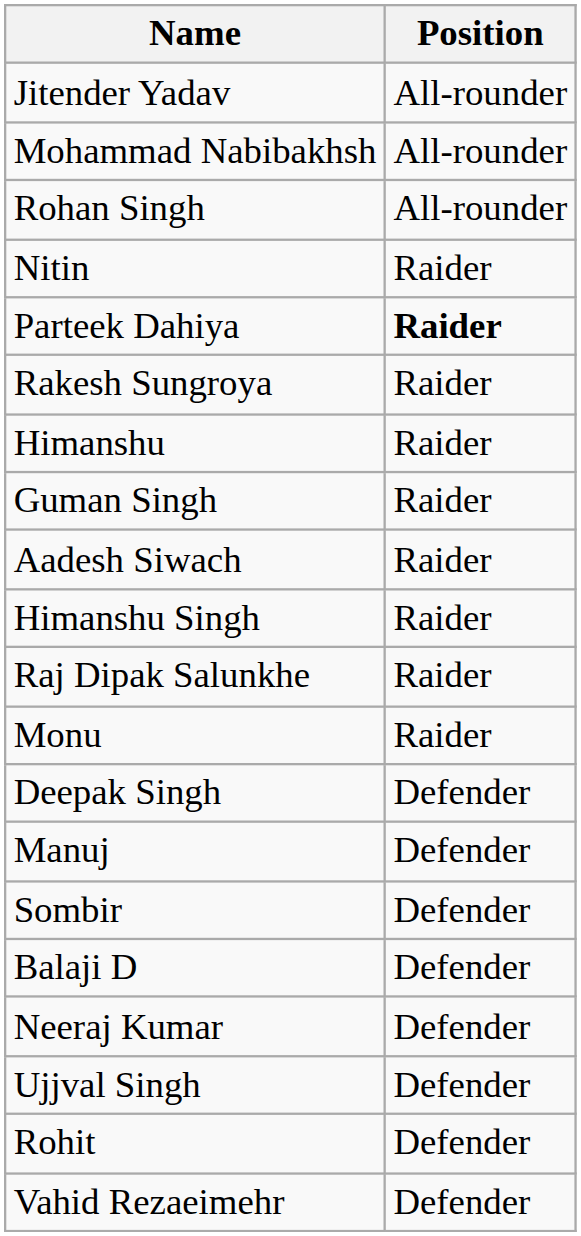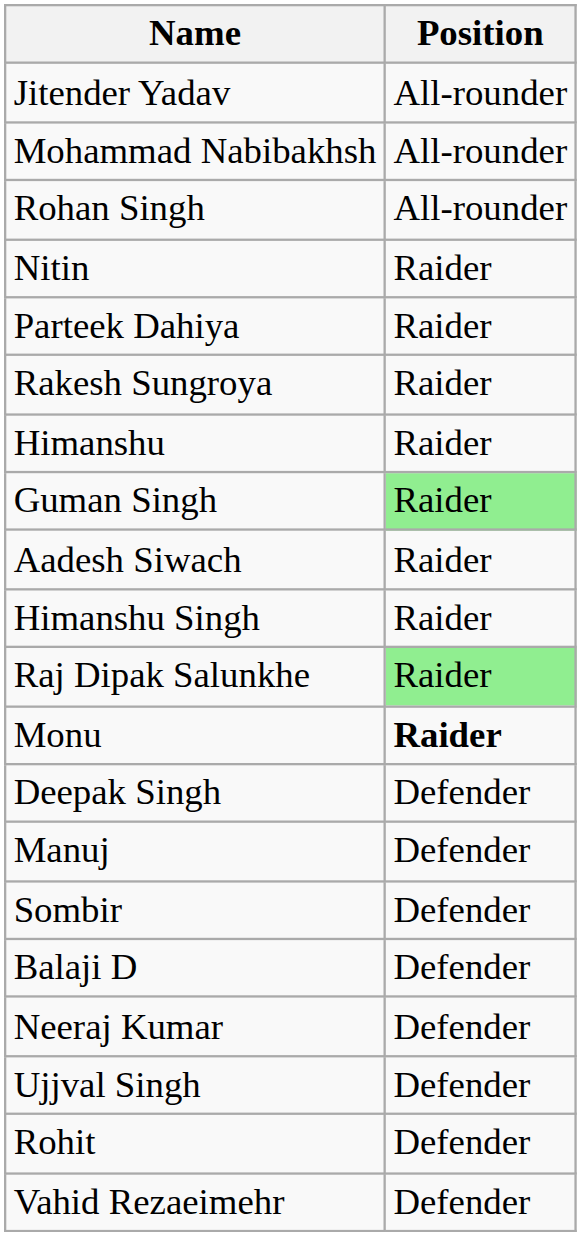Parteek Dahiya | Position: bold -> normal
Guman Singh | Position: no background -> lightgreen background
Raj Dipak Salunkhe | Position: no background -> lightgreen background
Monu | Position: normal -> bold
